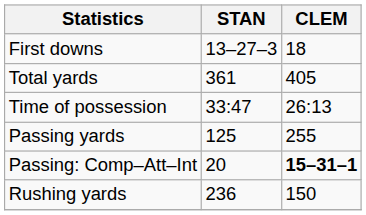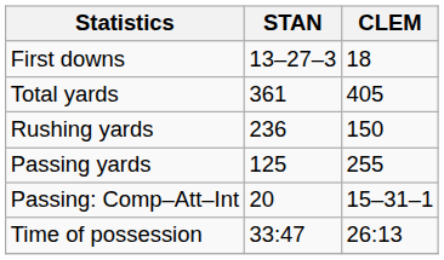rows swapped: Rushing yards <-> Time of possession
Passing: Comp–Att–Int | CLEM: bold -> normal
